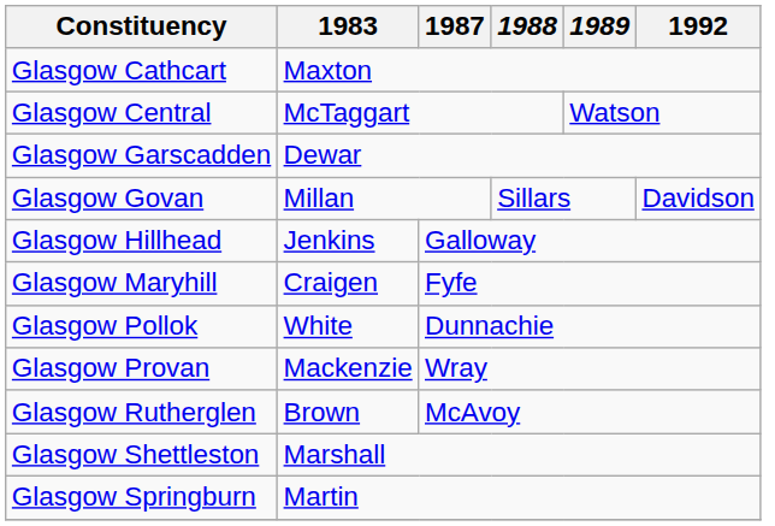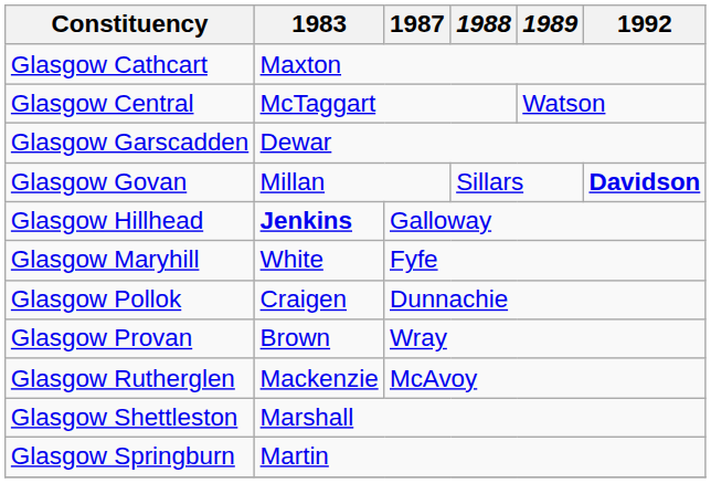Glasgow Govan | 1992: normal -> bold
Glasgow Hillhead | 1983: normal -> bold
Glasgow Maryhill | 1983: Craigen -> White
Glasgow Pollok | 1983: White -> Craigen
Glasgow Provan | 1983: Mackenzie -> Brown
Glasgow Rutherglen | 1983: Brown -> Mackenzie
